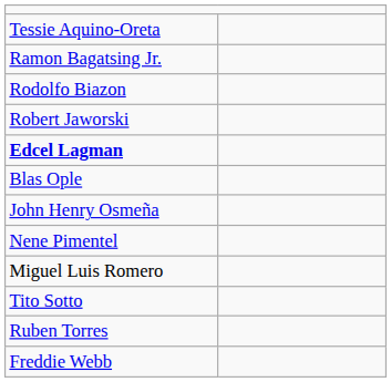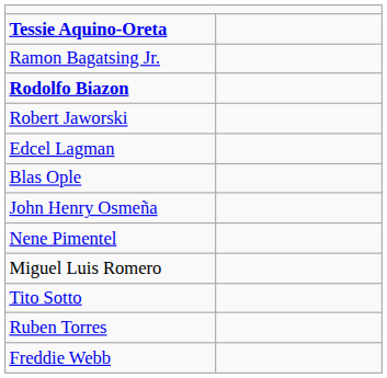Tessie Aquino-Oreta | column 1: normal -> bold
Rodolfo Biazon | column 1: normal -> bold
Edcel Lagman | column 1: bold -> normal
